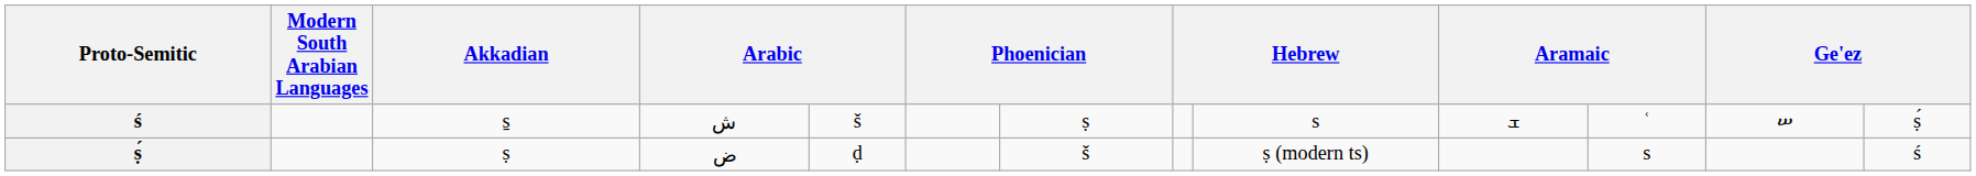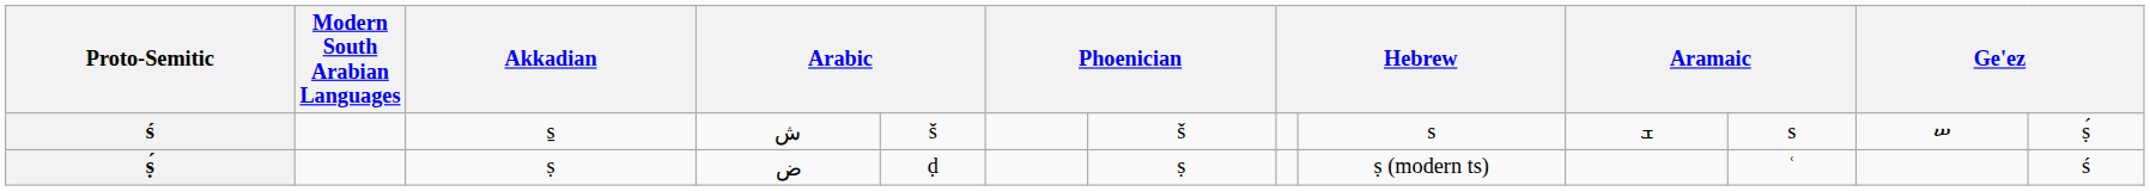row 2 | column 7: ṣ -> š
row 2 | column 11: ʿ -> s
row 3 | column 7: š -> ṣ
row 3 | column 11: s -> ʿ
